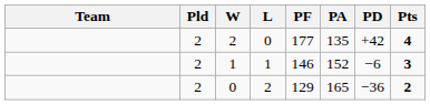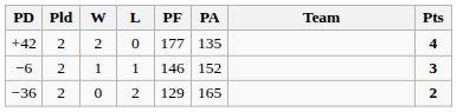columns swapped: Team <-> PD
